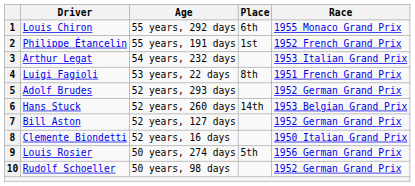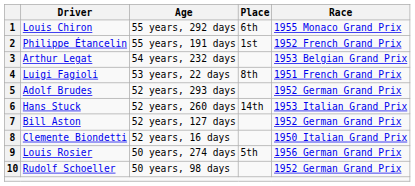3 | Race: 1953 Italian Grand Prix -> 1953 Belgian Grand Prix
6 | Race: 1953 Belgian Grand Prix -> 1953 Italian Grand Prix
